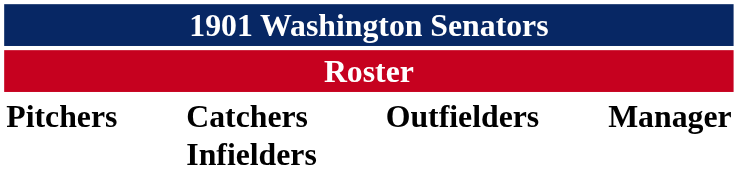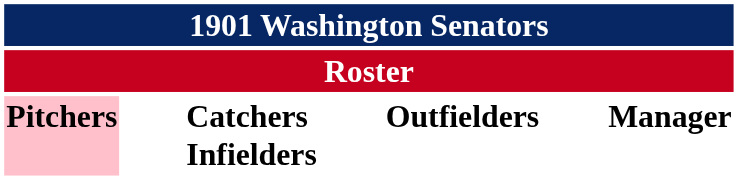Pitchers | column 1: no background -> pink background
